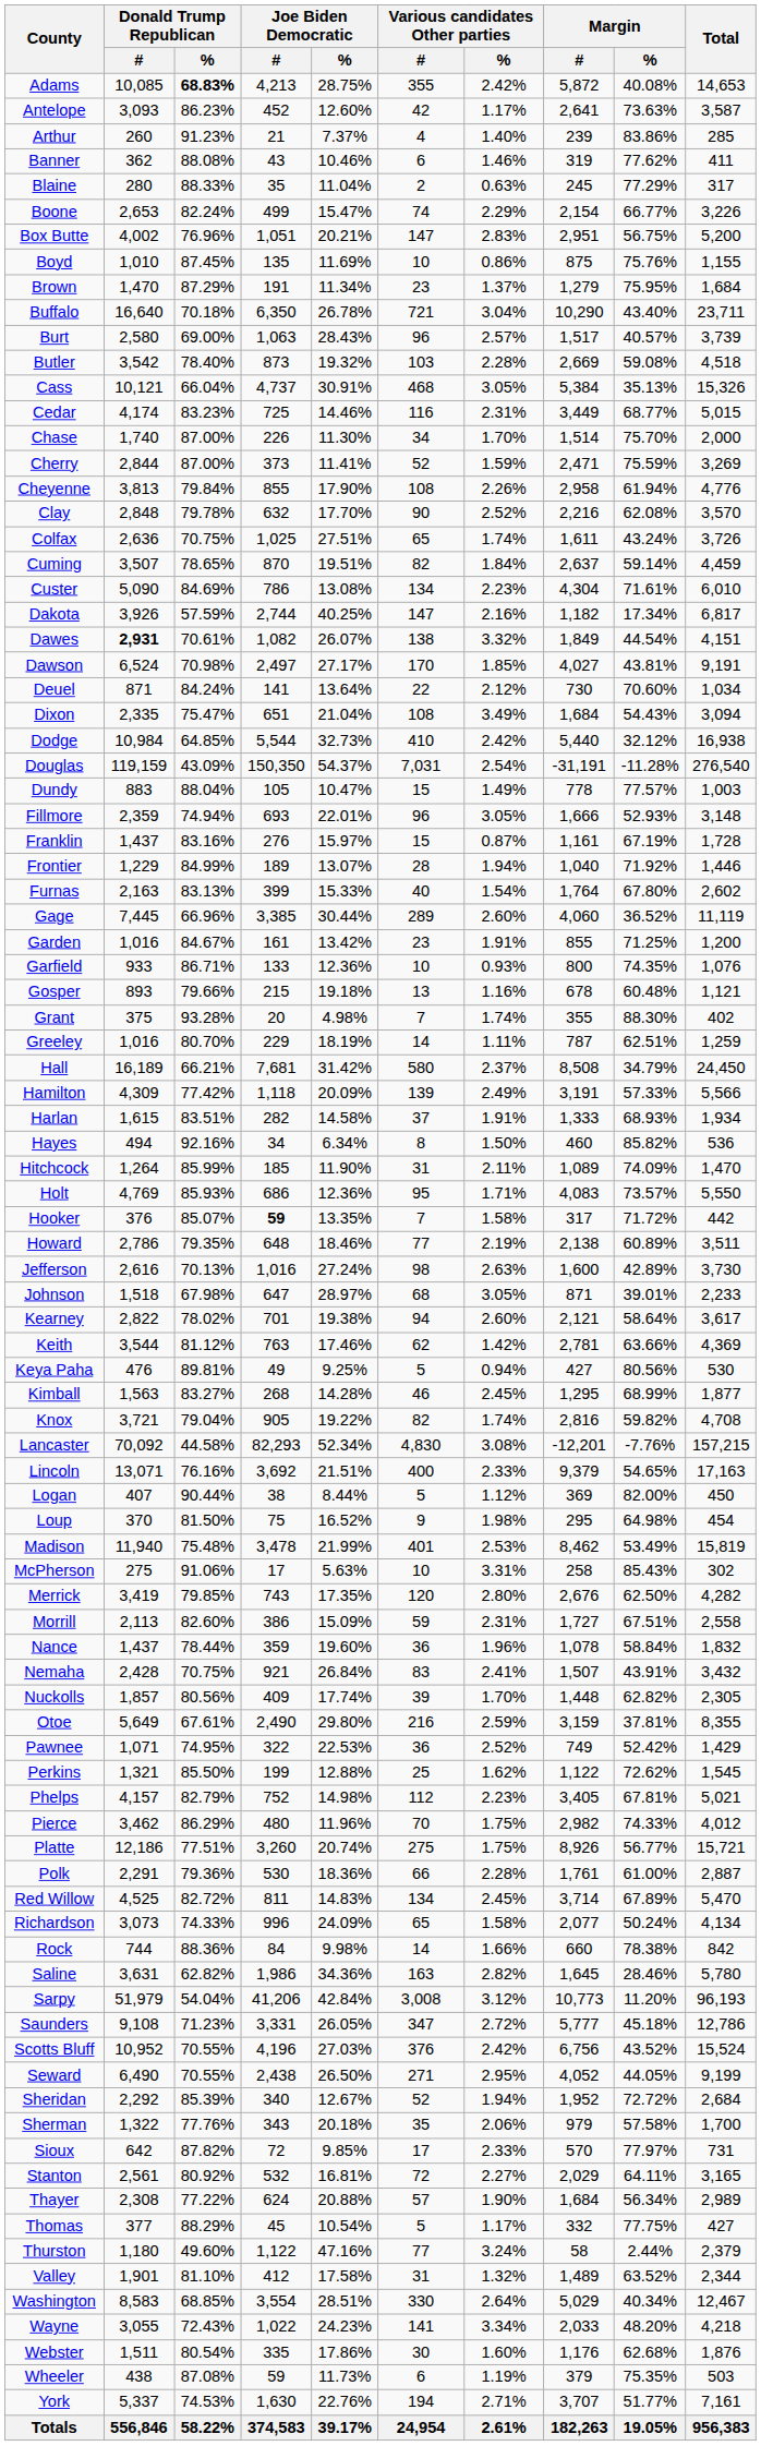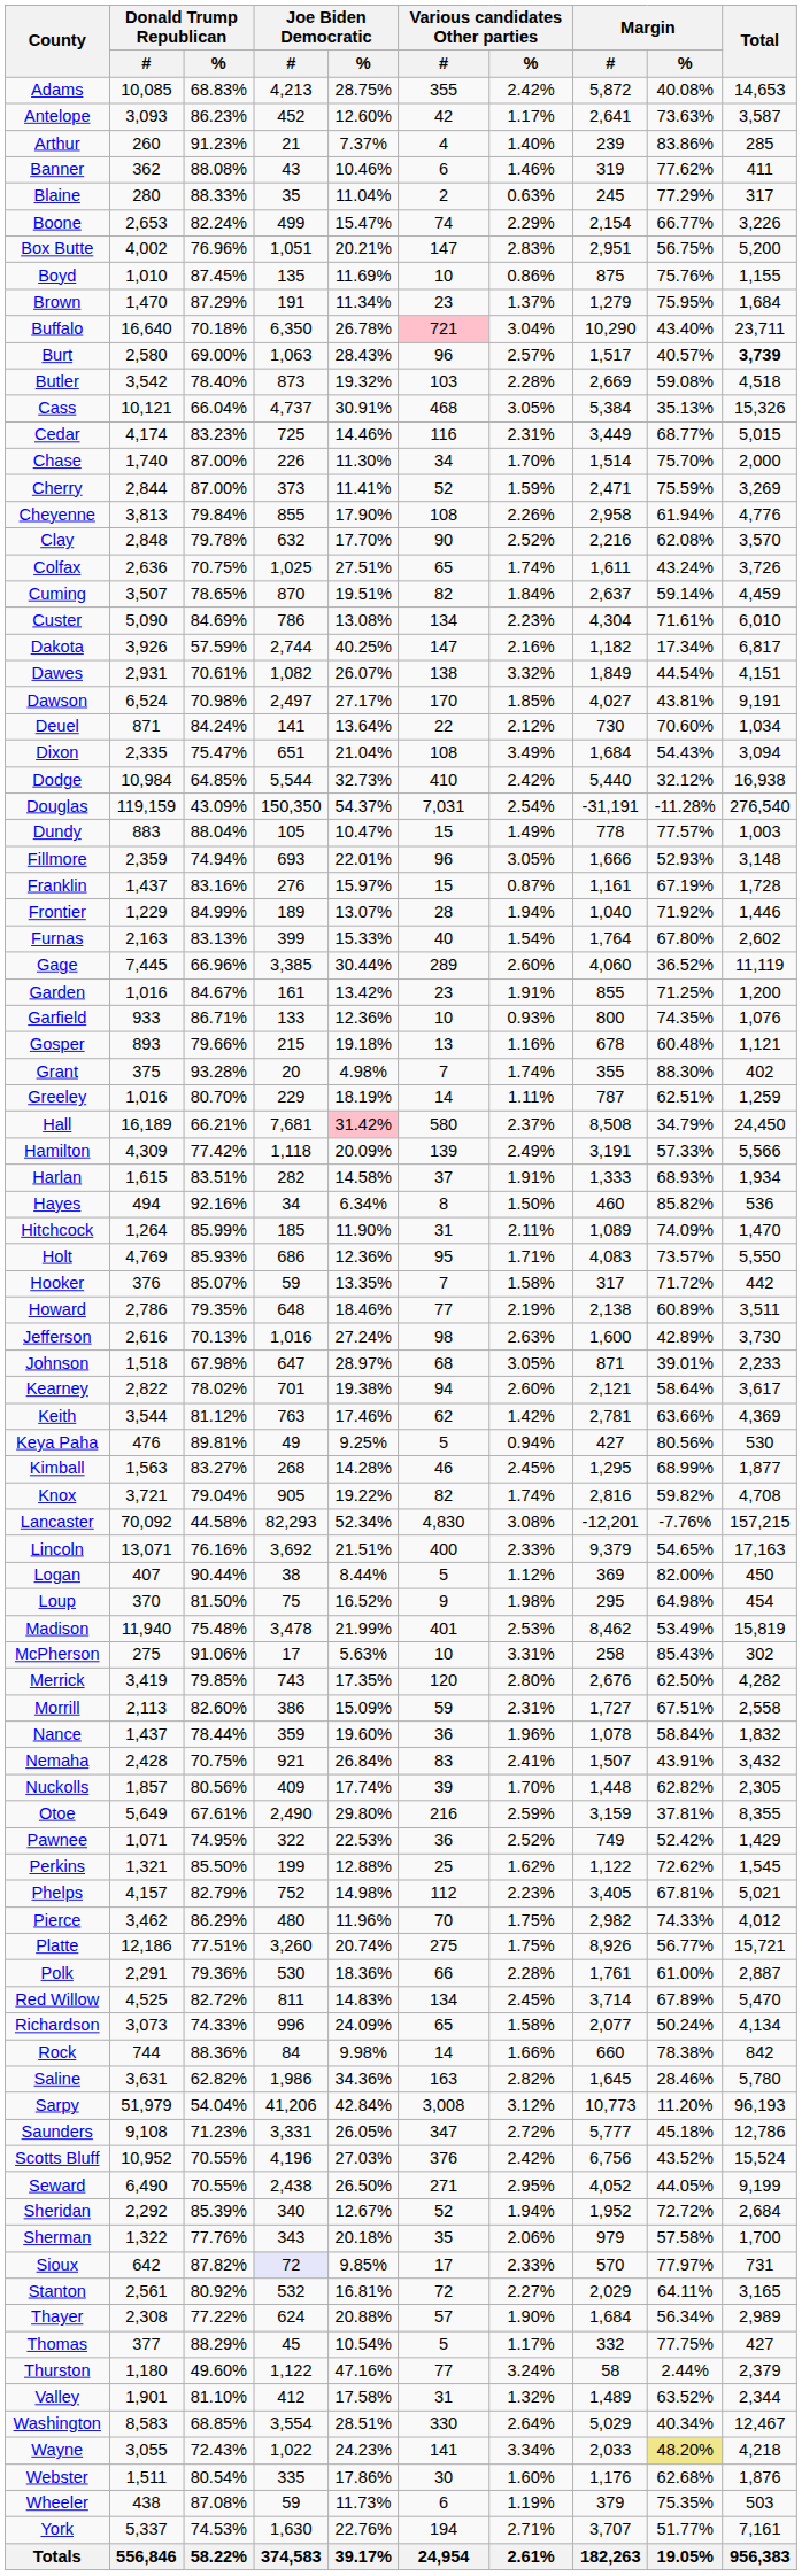Adams | Donald Trump Republican / %: bold -> normal
Buffalo | Various candidates Other parties / #: no background -> pink background
Burt | Total: normal -> bold
Dawes | Donald Trump Republican / #: bold -> normal
Hall | Joe Biden Democratic / %: no background -> pink background
Hooker | Joe Biden Democratic / #: bold -> normal
Sioux | Joe Biden Democratic / #: no background -> lavender background
Wayne | Margin / %: no background -> khaki background
